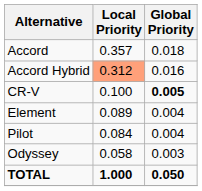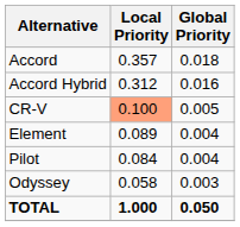Accord Hybrid | Local Priority: lightsalmon background -> no background
CR-V | Local Priority: no background -> lightsalmon background
CR-V | Global Priority: bold -> normal
